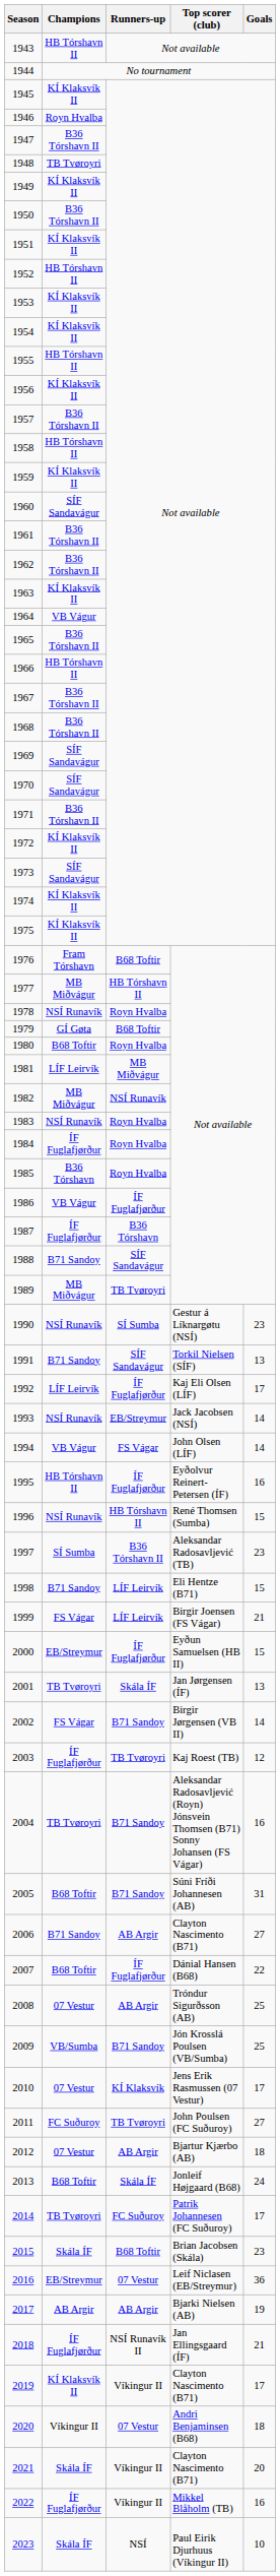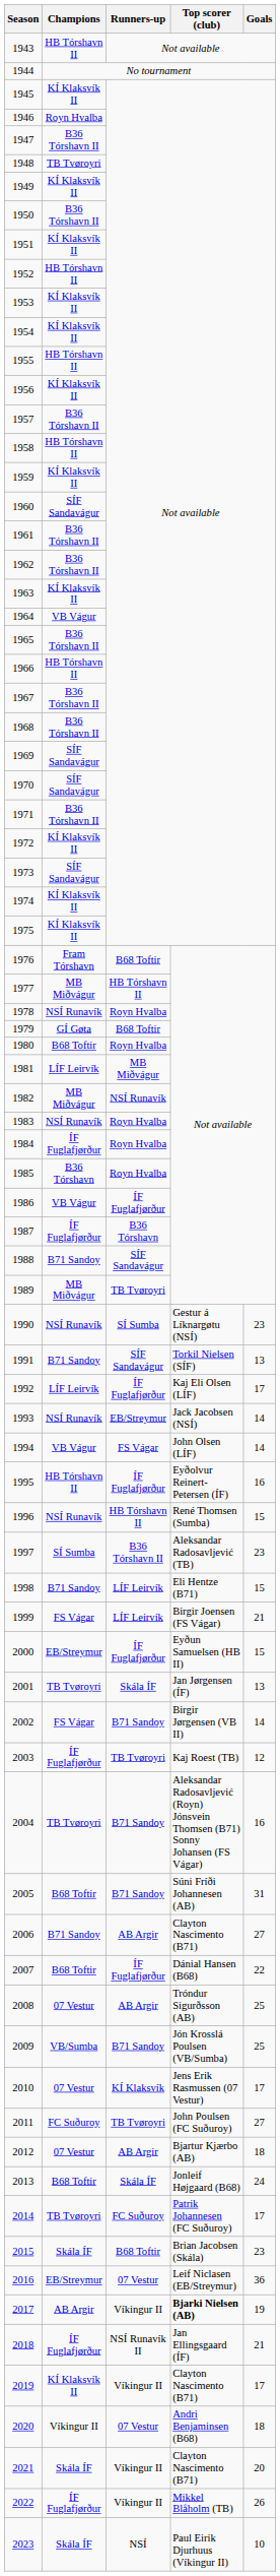2017 | Runners-up: AB Argir -> Víkingur II
2017 | Top scorer (club): normal -> bold
2022 | Goals: 16 -> 26
